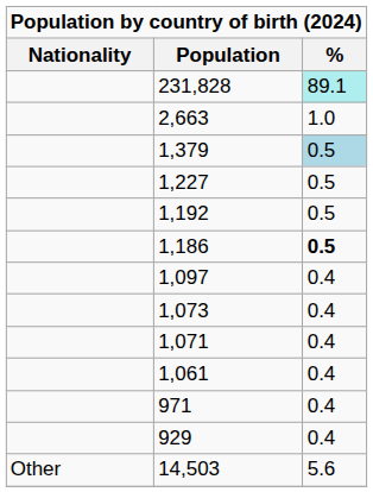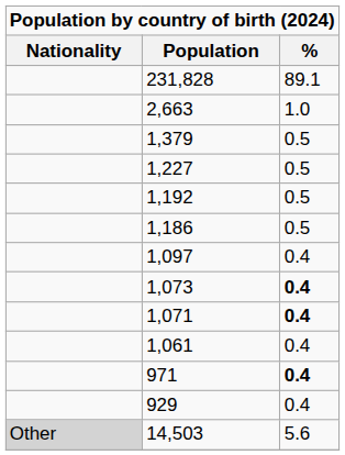231,828 | %: paleturquoise background -> no background
1,379 | %: lightblue background -> no background
1,186 | %: bold -> normal
1,073 | %: normal -> bold
1,071 | %: normal -> bold
971 | %: normal -> bold
14,503 | Nationality: no background -> lightgrey background
